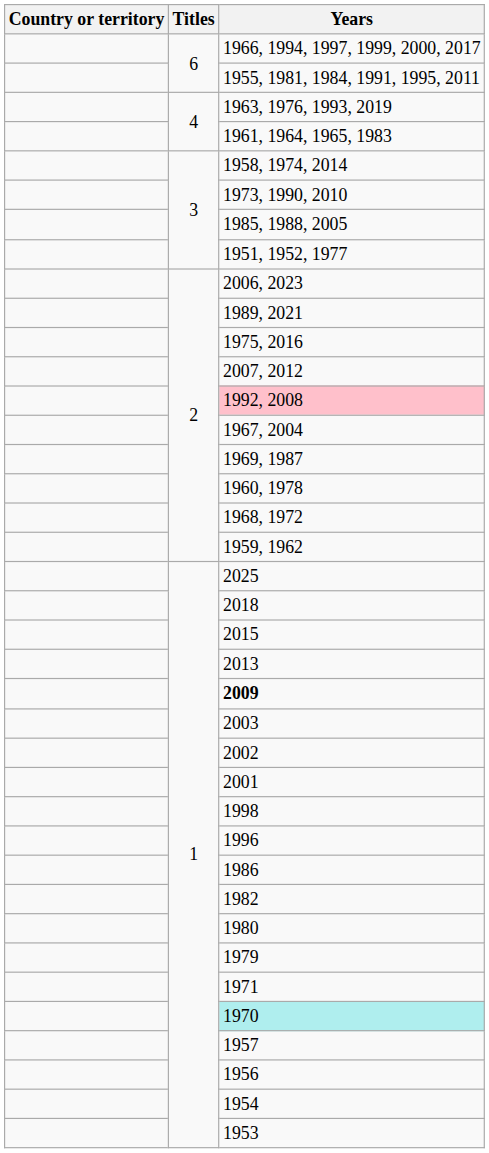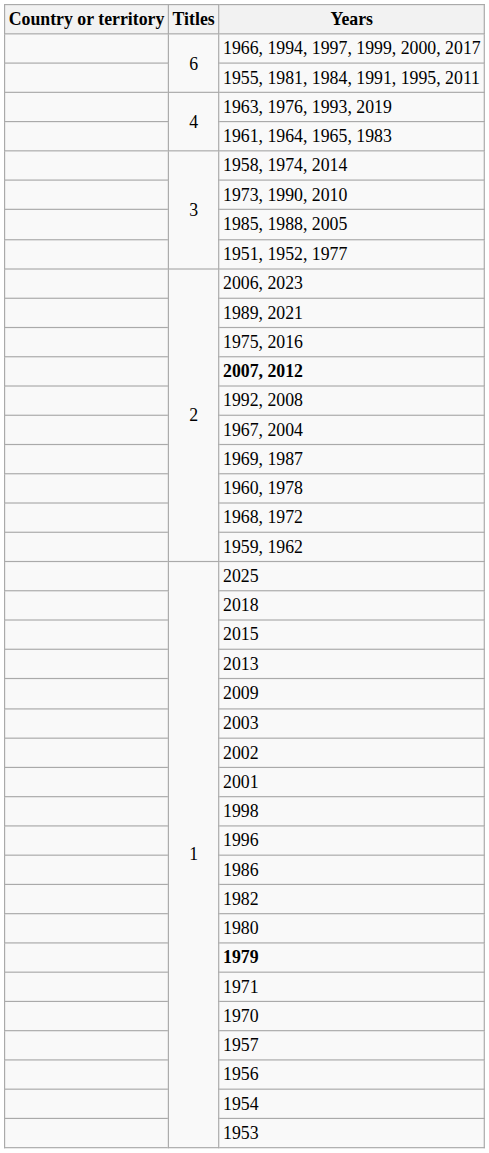2007, 2012 | Years: normal -> bold
1992, 2008 | Years: pink background -> no background
2009 | Years: bold -> normal
1979 | Years: normal -> bold
1970 | Years: paleturquoise background -> no background
